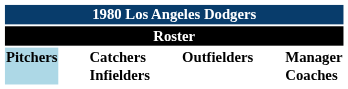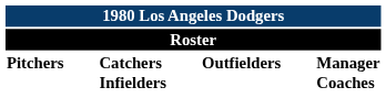Pitchers | column 1: lightblue background -> no background
